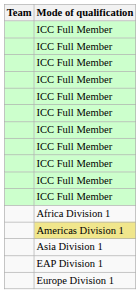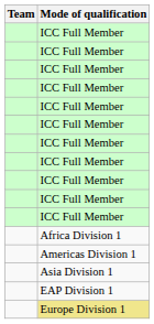row 14 | Mode of qualification: khaki background -> no background
row 17 | Mode of qualification: no background -> khaki background
